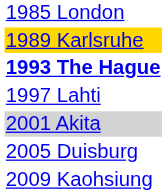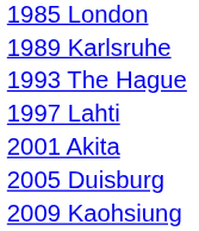1989 Karlsruhe | column 1: gold background -> no background
1993 The Hague | column 1: bold -> normal
2001 Akita | column 1: lightgrey background -> no background
